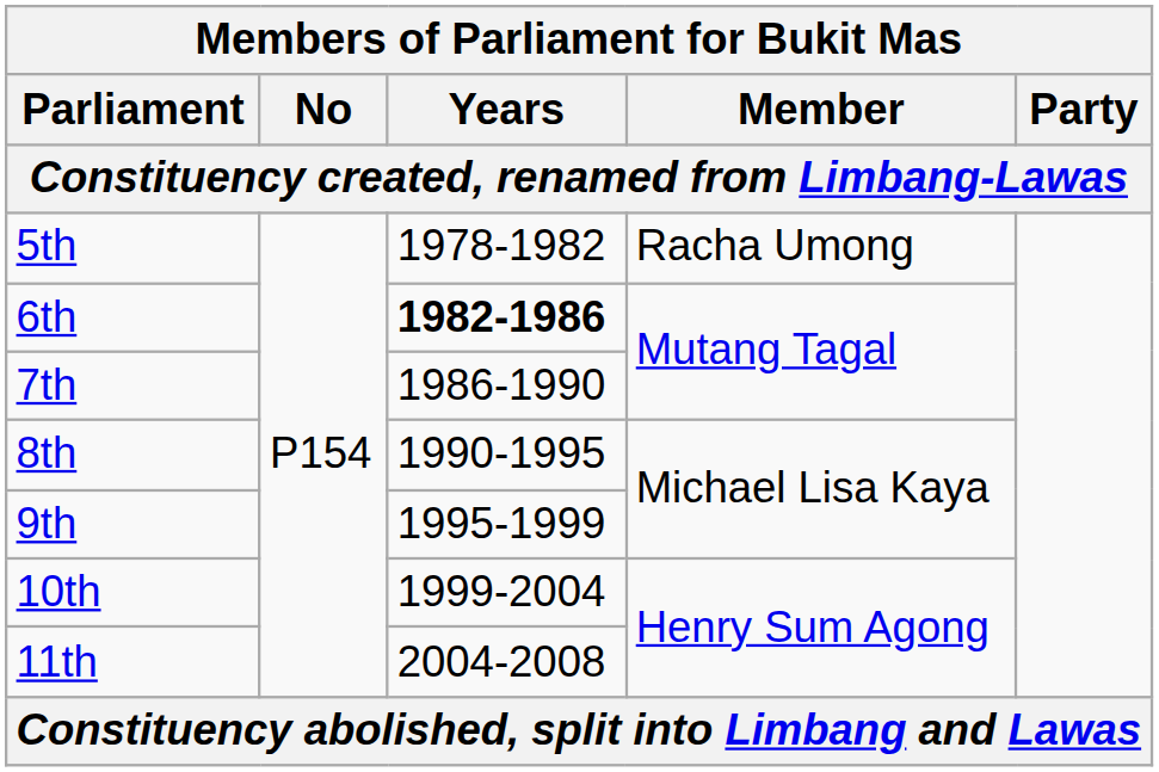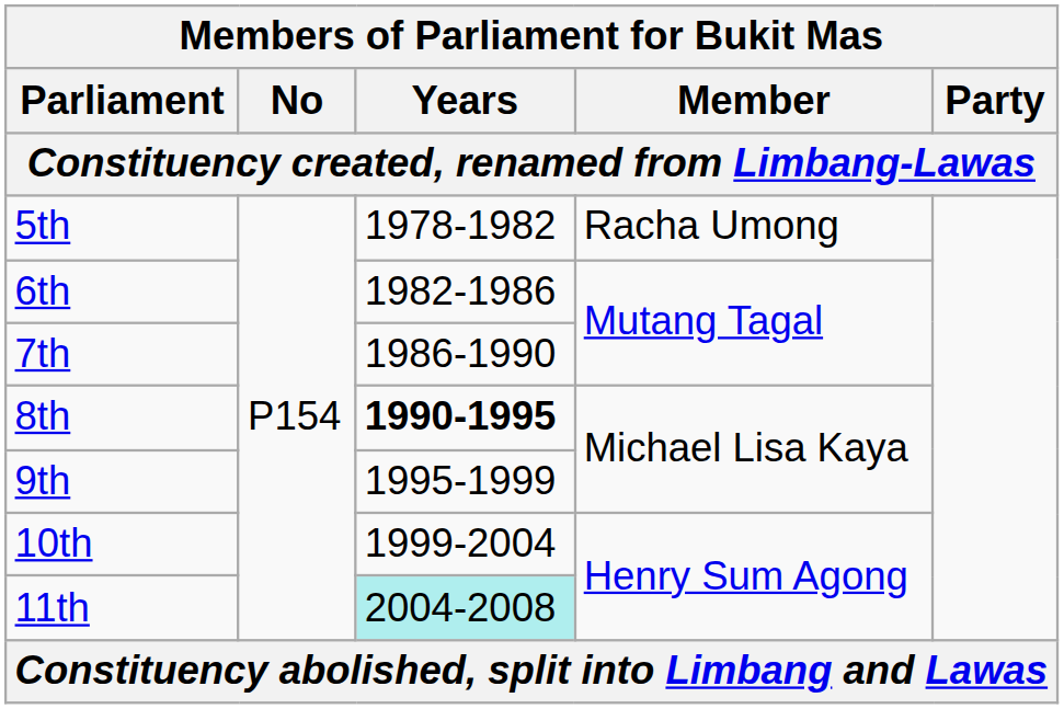6th | Years: bold -> normal
8th | Years: normal -> bold
11th | Years: no background -> paleturquoise background
